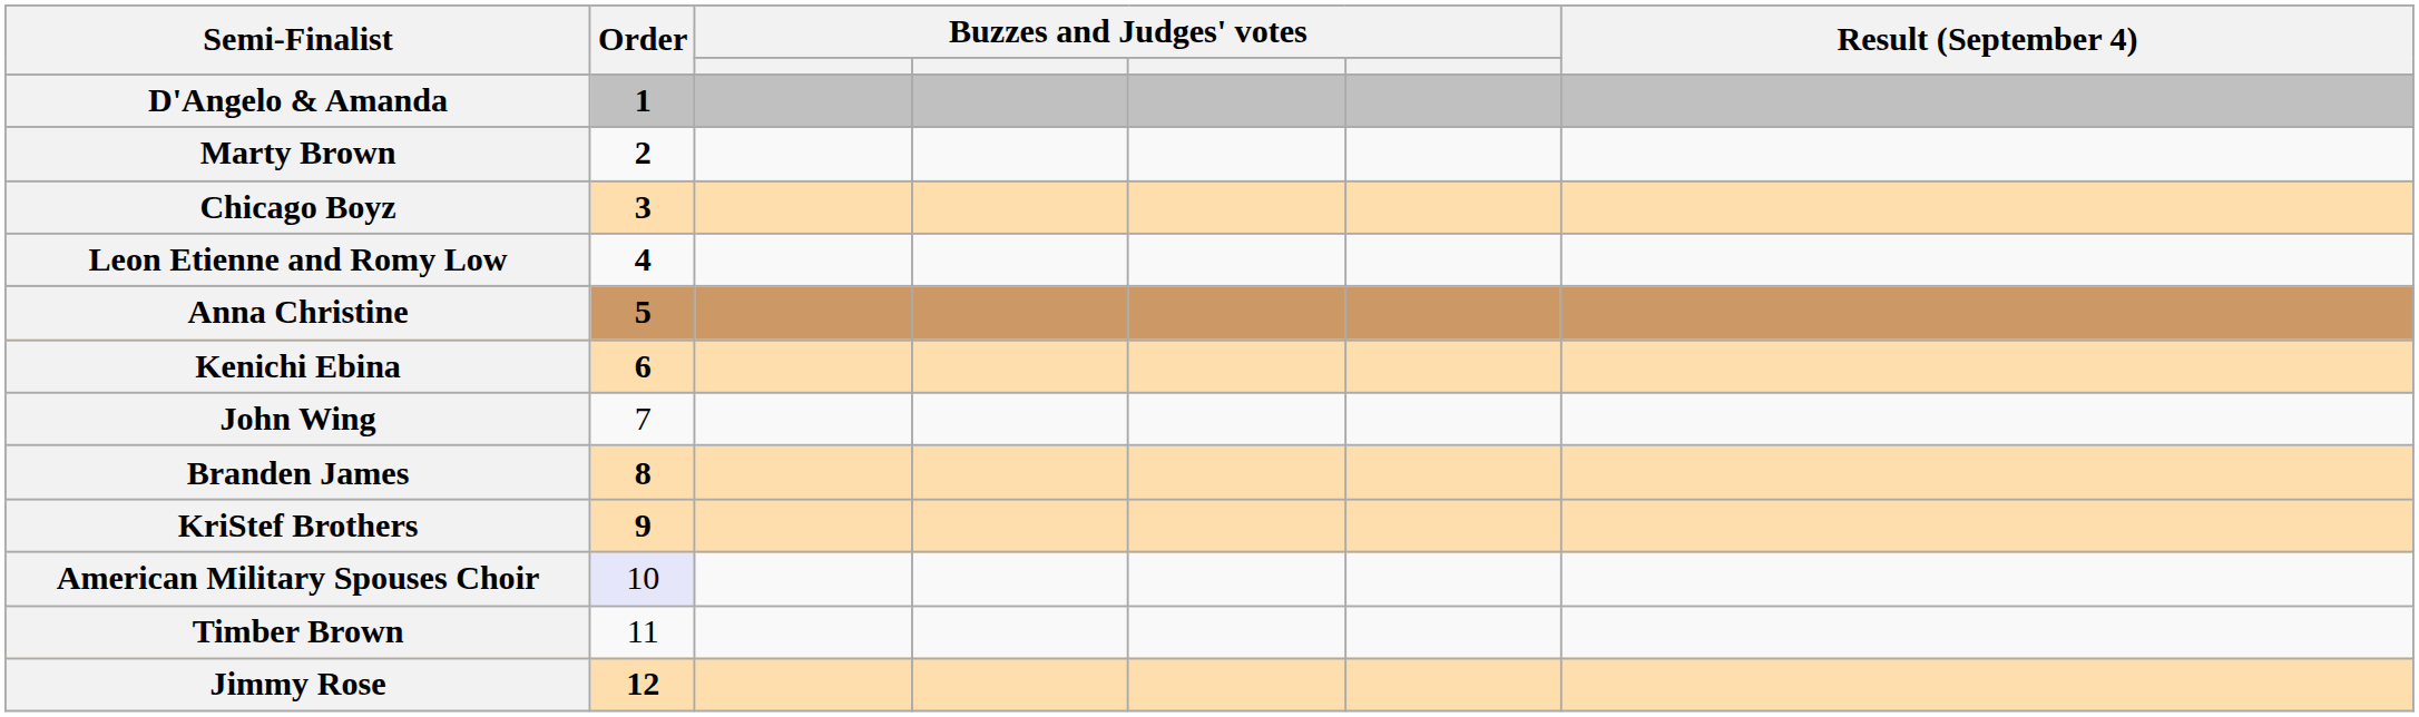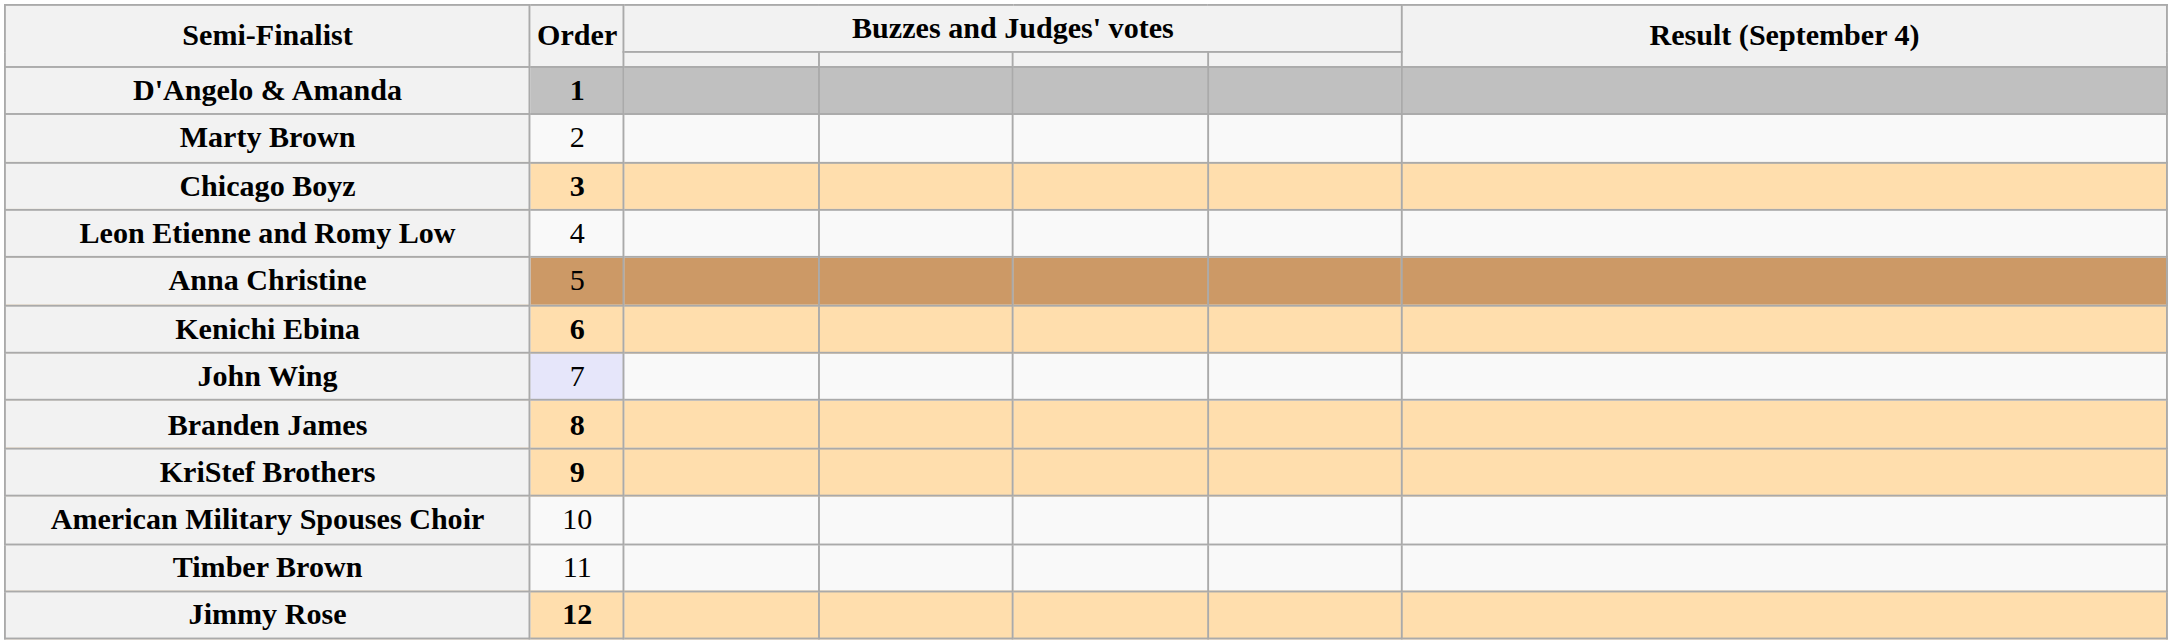Marty Brown | Order: bold -> normal
Leon Etienne and Romy Low | Order: bold -> normal
Anna Christine | Order: bold -> normal
John Wing | Order: no background -> lavender background
American Military Spouses Choir | Order: lavender background -> no background
